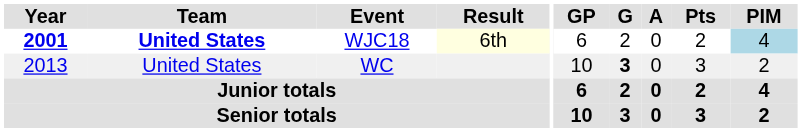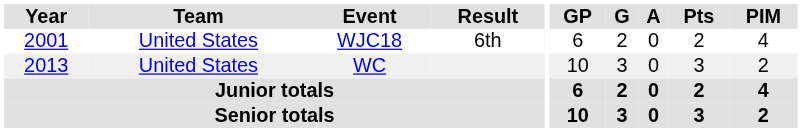WJC18 | Year: bold -> normal
WJC18 | Team: bold -> normal
WJC18 | Result: lightyellow background -> no background
WJC18 | PIM: lightblue background -> no background
WC | G: bold -> normal
